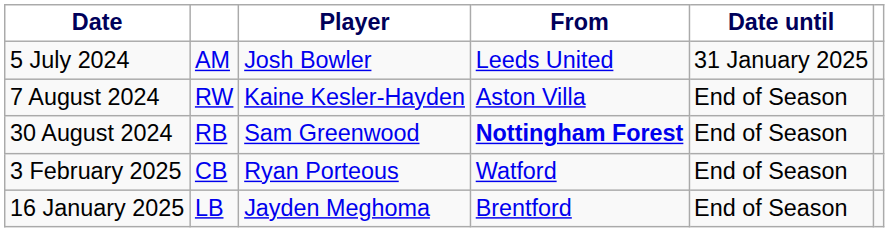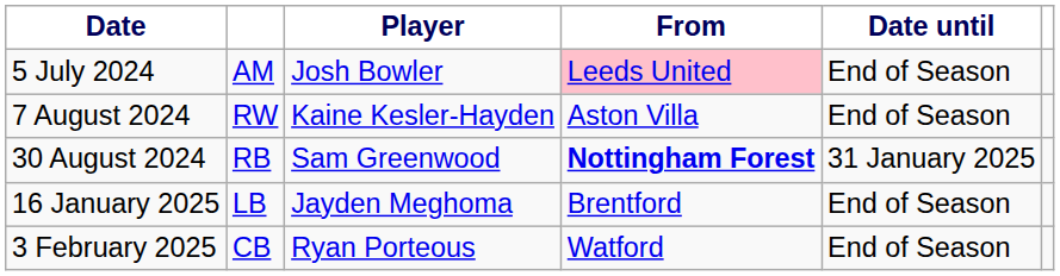5 July 2024 | From: no background -> pink background
5 July 2024 | Date until: 31 January 2025 -> End of Season
30 August 2024 | Date until: End of Season -> 31 January 2025
rows swapped: 16 January 2025 <-> 3 February 2025
